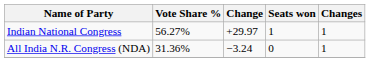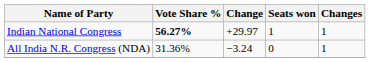Indian National Congress | Vote Share %: normal -> bold
